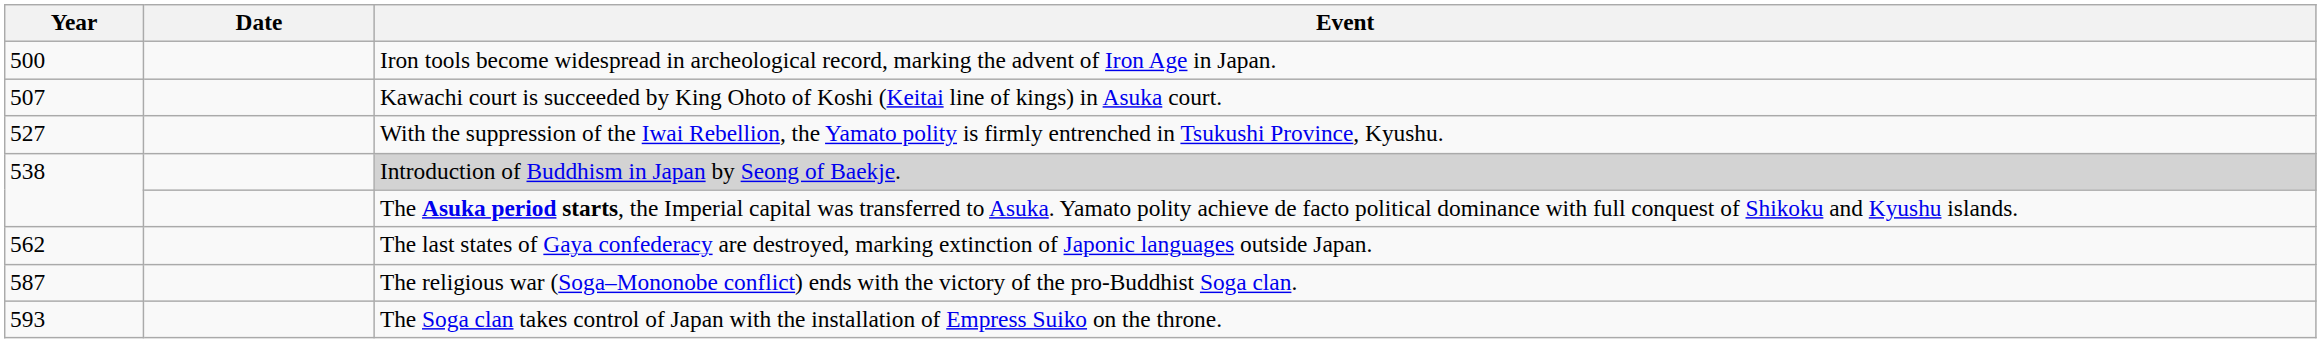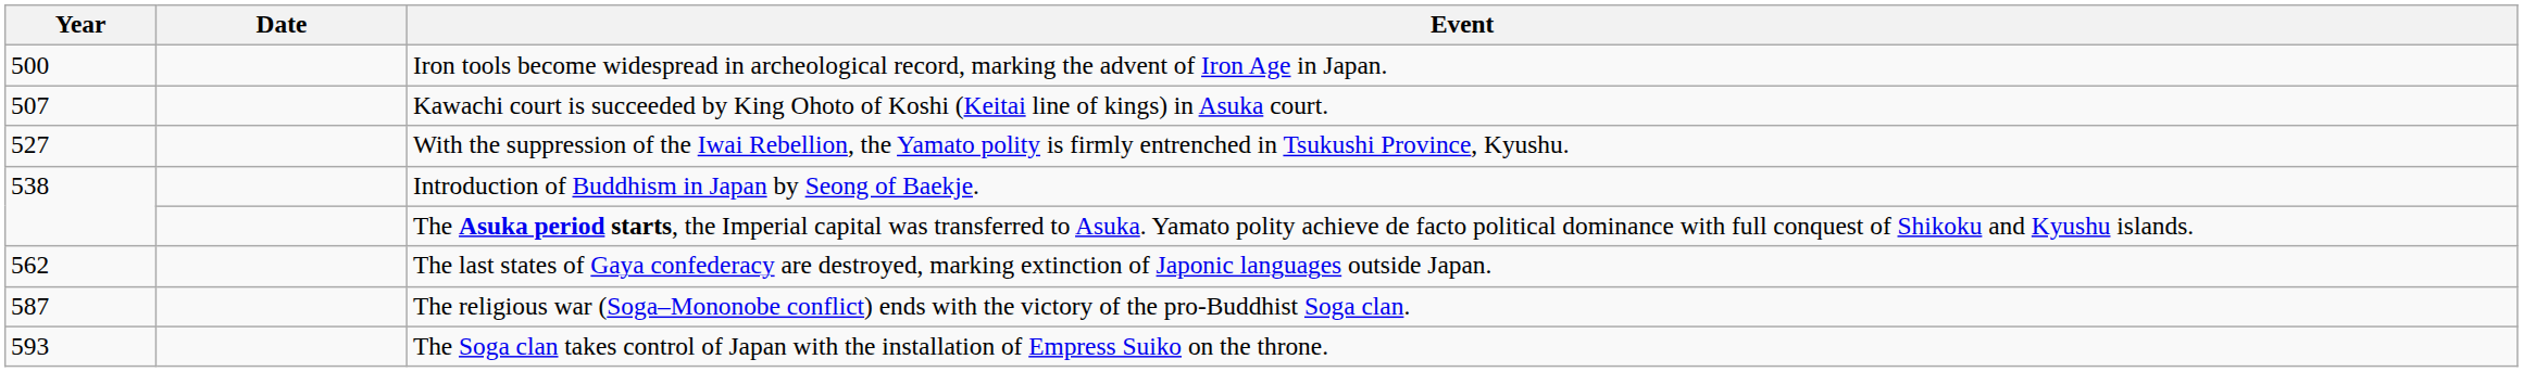Introduction of Buddhism in Japan by Seong of Baekje. | Event: lightgrey background -> no background
